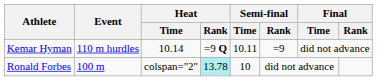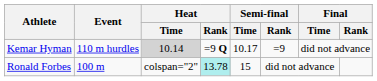Kemar Hyman | Heat / Time: no background -> lightgrey background
Kemar Hyman | Semi-final / Time: 10.11 -> 10.17
Ronald Forbes | Semi-final / Time: 10 -> 15
